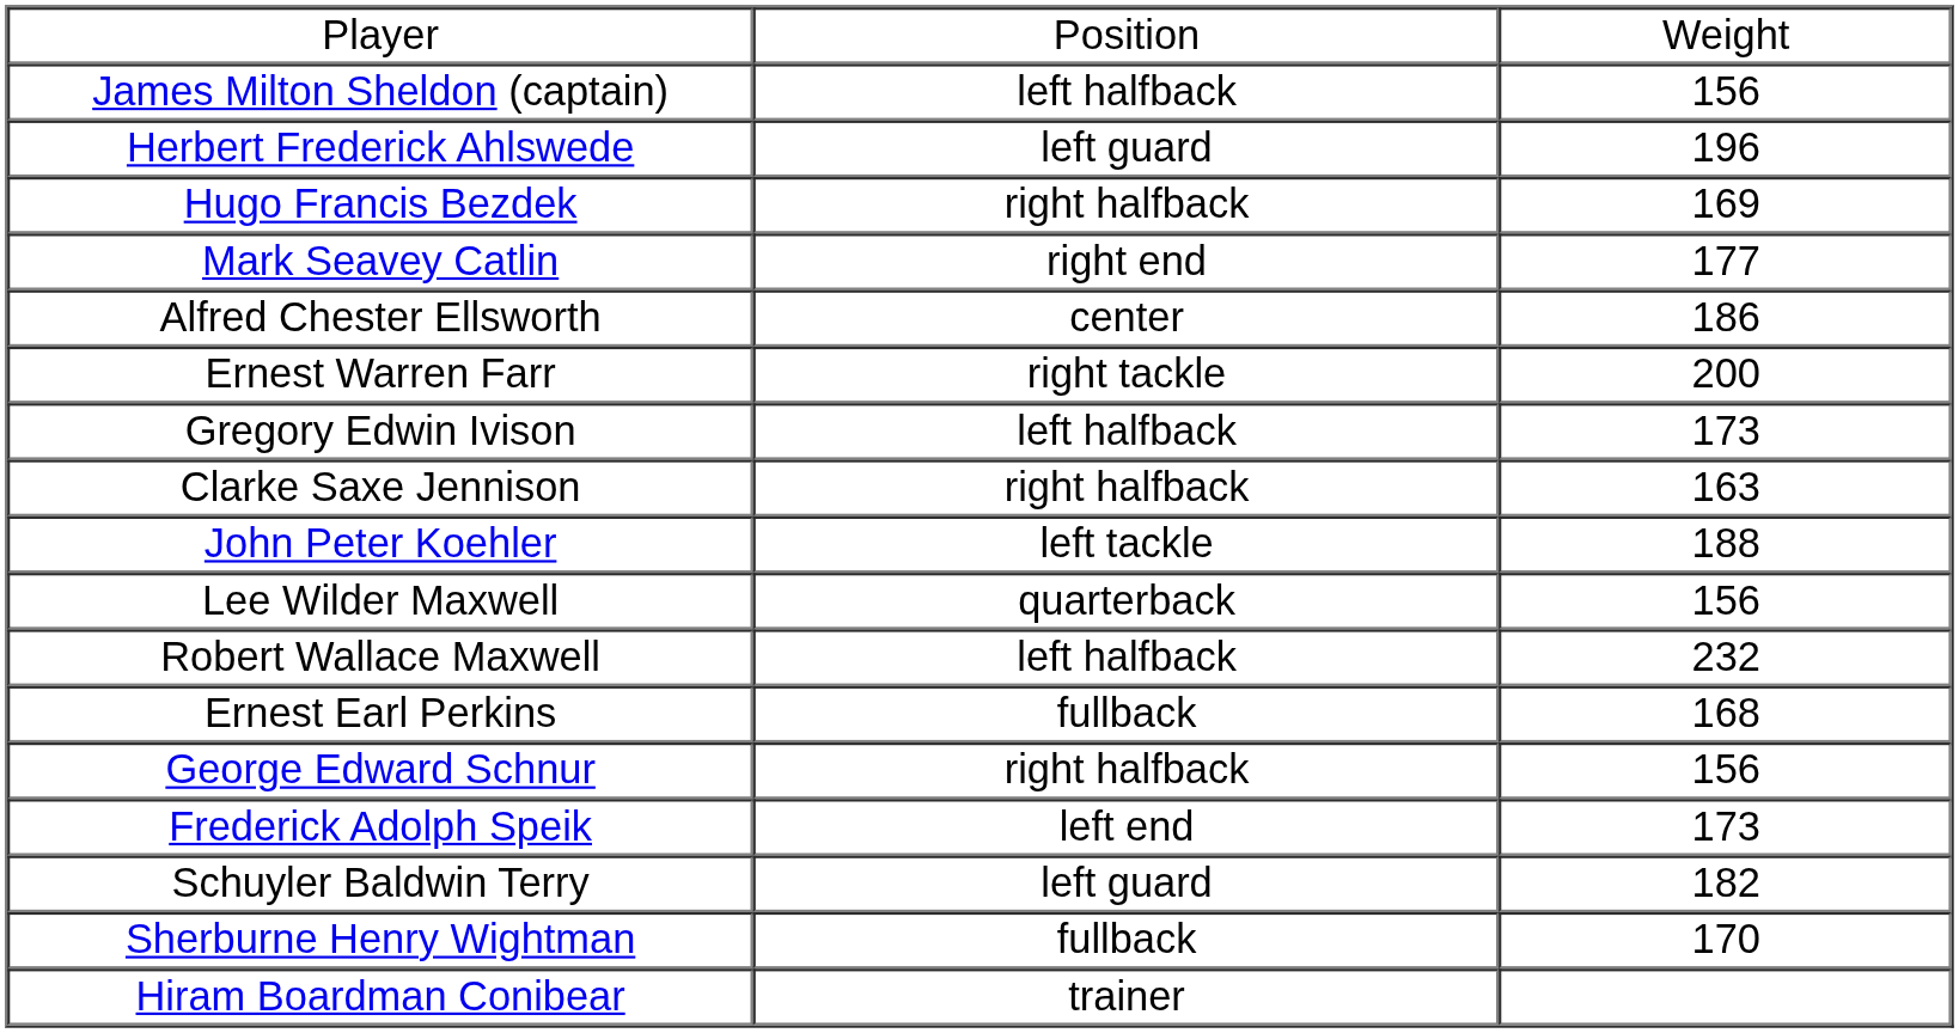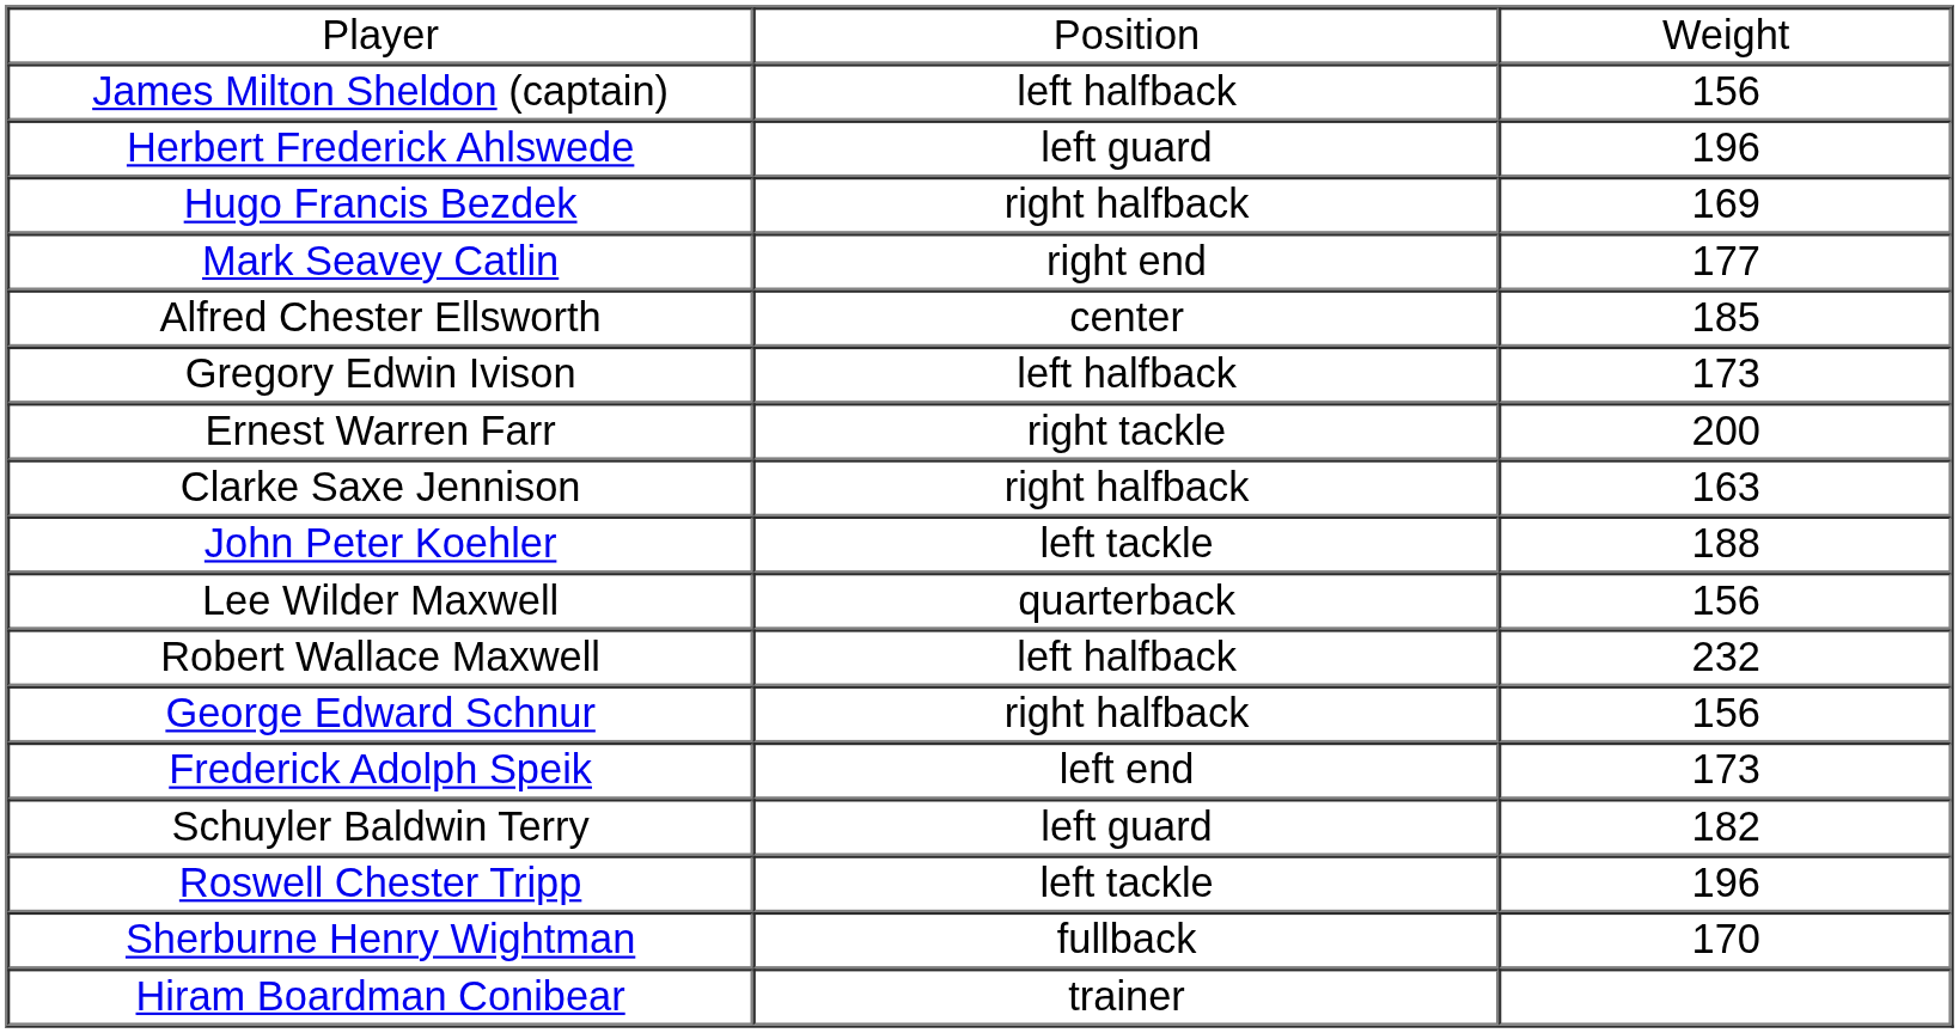Alfred Chester Ellsworth | column 3: 186 -> 185
rows swapped: Ernest Warren Farr <-> Gregory Edwin Ivison
- row: Ernest Earl Perkins | fullback | 168
+ row: Roswell Chester Tripp | left tackle | 196
